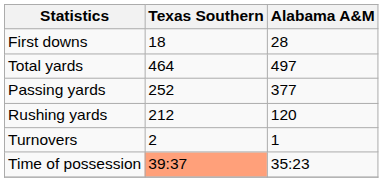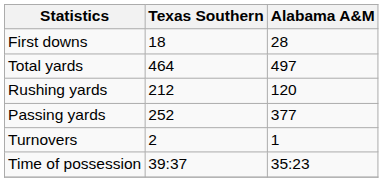rows swapped: Rushing yards <-> Passing yards
Time of possession | Texas Southern: lightsalmon background -> no background
